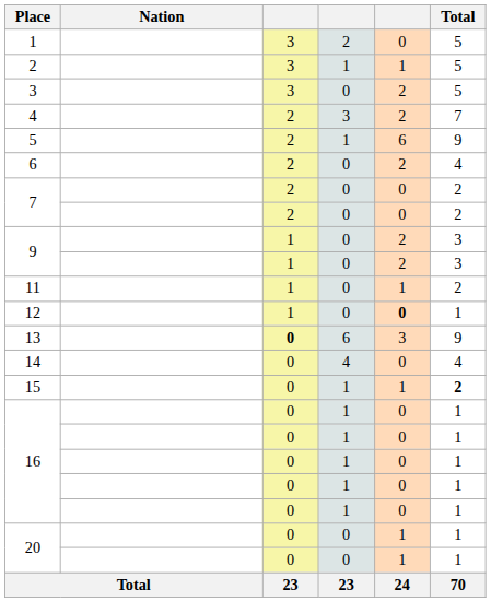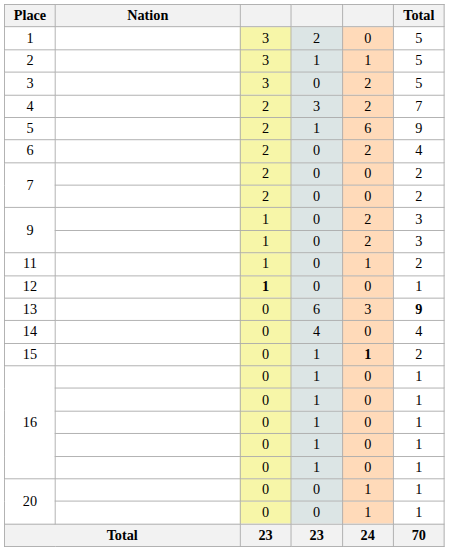12 | column 3: normal -> bold
12 | column 5: bold -> normal
13 | column 3: bold -> normal
13 | Total: normal -> bold
15 | column 5: normal -> bold
15 | Total: bold -> normal
